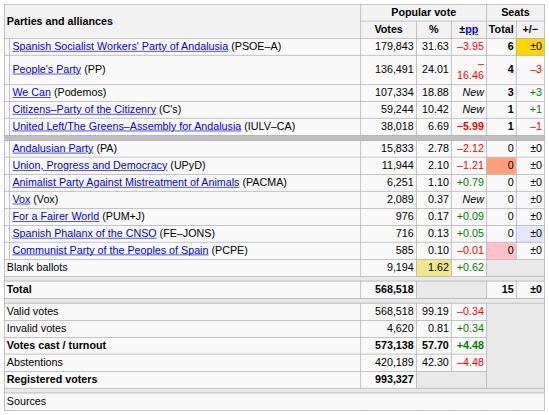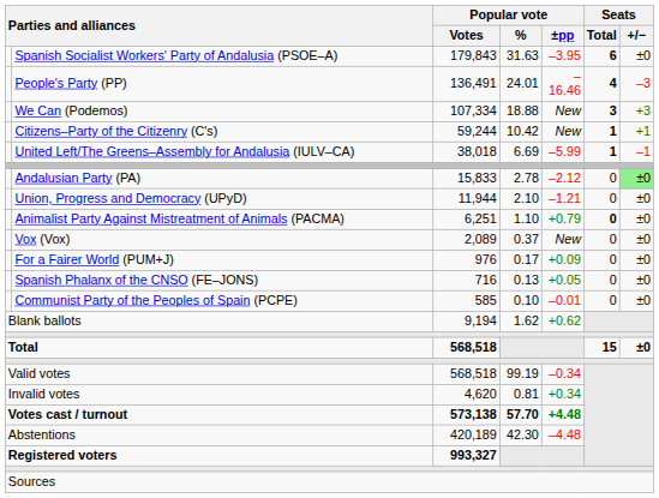Spanish Socialist Workers' Party of Andalusia (PSOE–A) | Seats / +/−: gold background -> no background
United Left/The Greens–Assembly for Andalusia (IULV–CA) | Popular vote / ±pp: bold -> normal
Andalusian Party (PA) | Seats / +/−: no background -> lightgreen background
Union, Progress and Democracy (UPyD) | Seats / Total: lightsalmon background -> no background
Animalist Party Against Mistreatment of Animals (PACMA) | Seats / Total: normal -> bold
Spanish Phalanx of the CNSO (FE–JONS) | Seats / +/−: lavender background -> no background
Communist Party of the Peoples of Spain (PCPE) | Seats / Total: pink background -> no background
Blank ballots | Popular vote / %: khaki background -> no background
